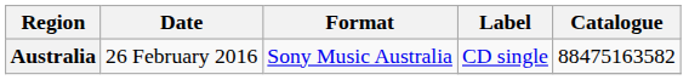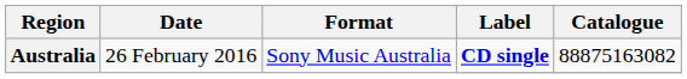row 2 | Label: normal -> bold
row 2 | Catalogue: 88475163582 -> 88875163082
